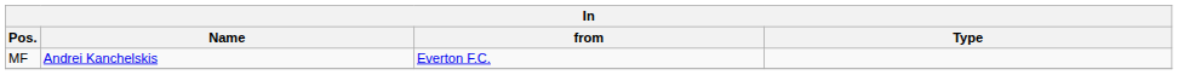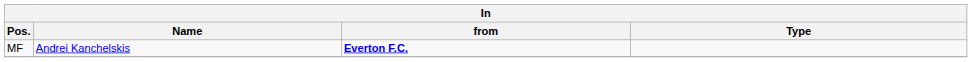MF | from: normal -> bold
